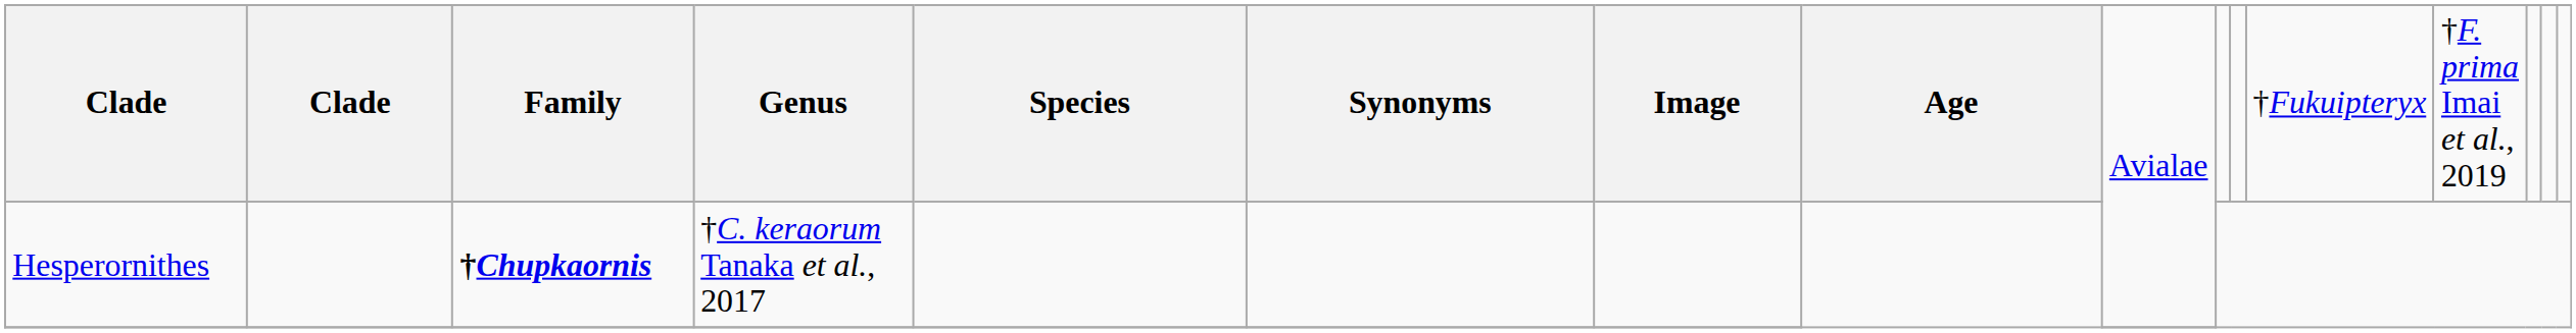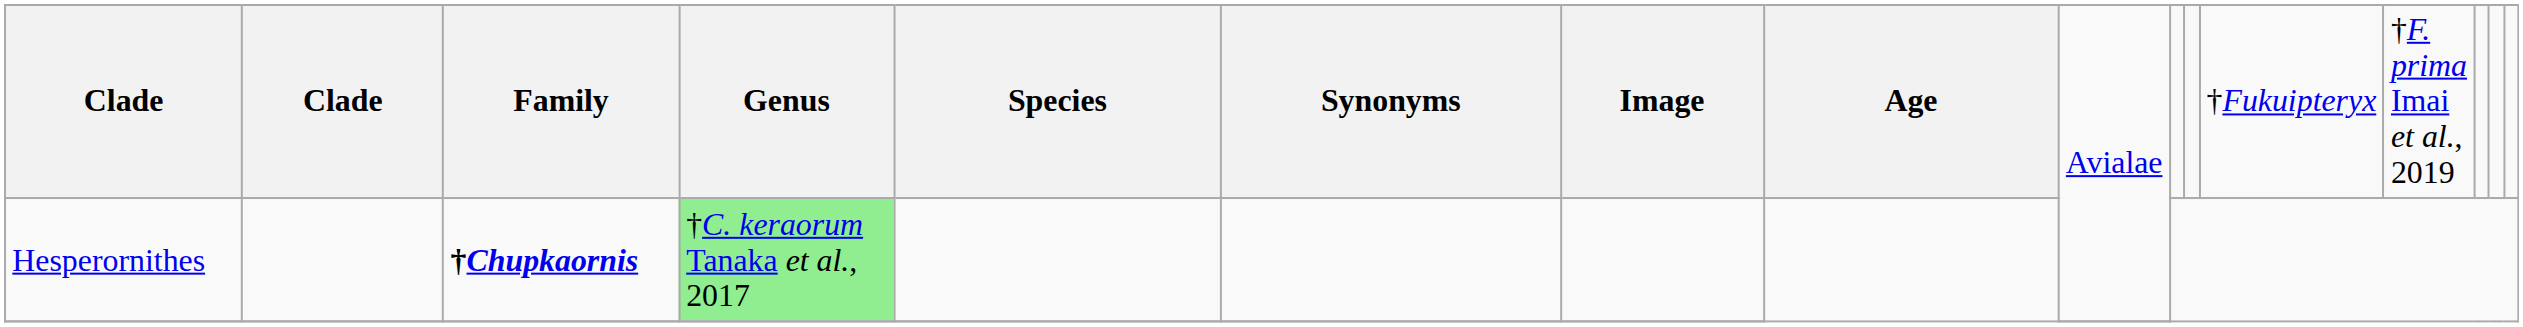Hesperornithes | Genus: no background -> lightgreen background
